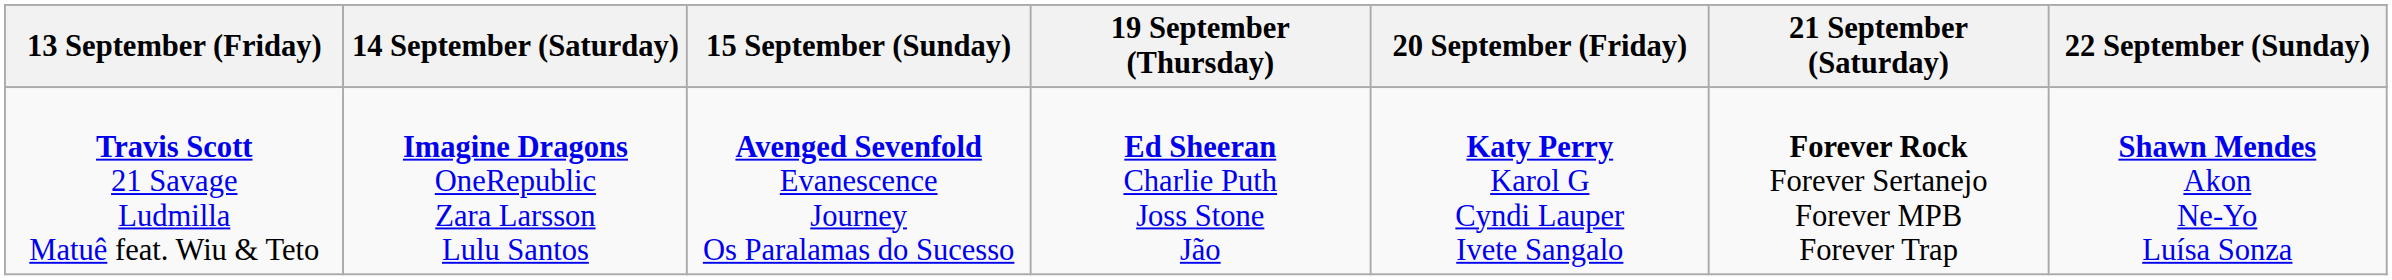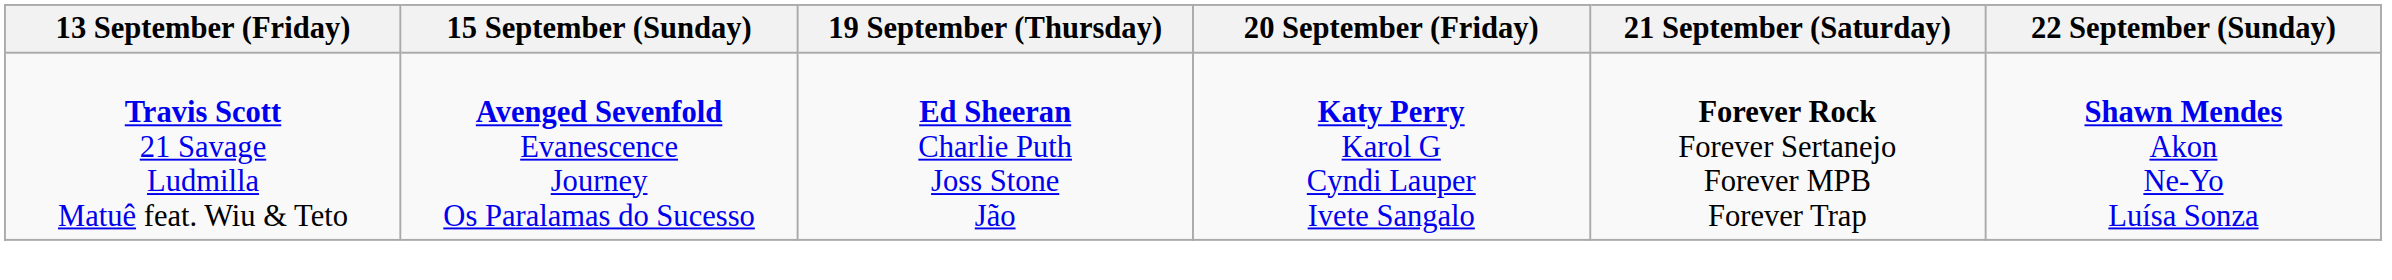- column: 14 September (Saturday) | Imagine Dragons OneRepublic Zara Larsson Lulu Santos
